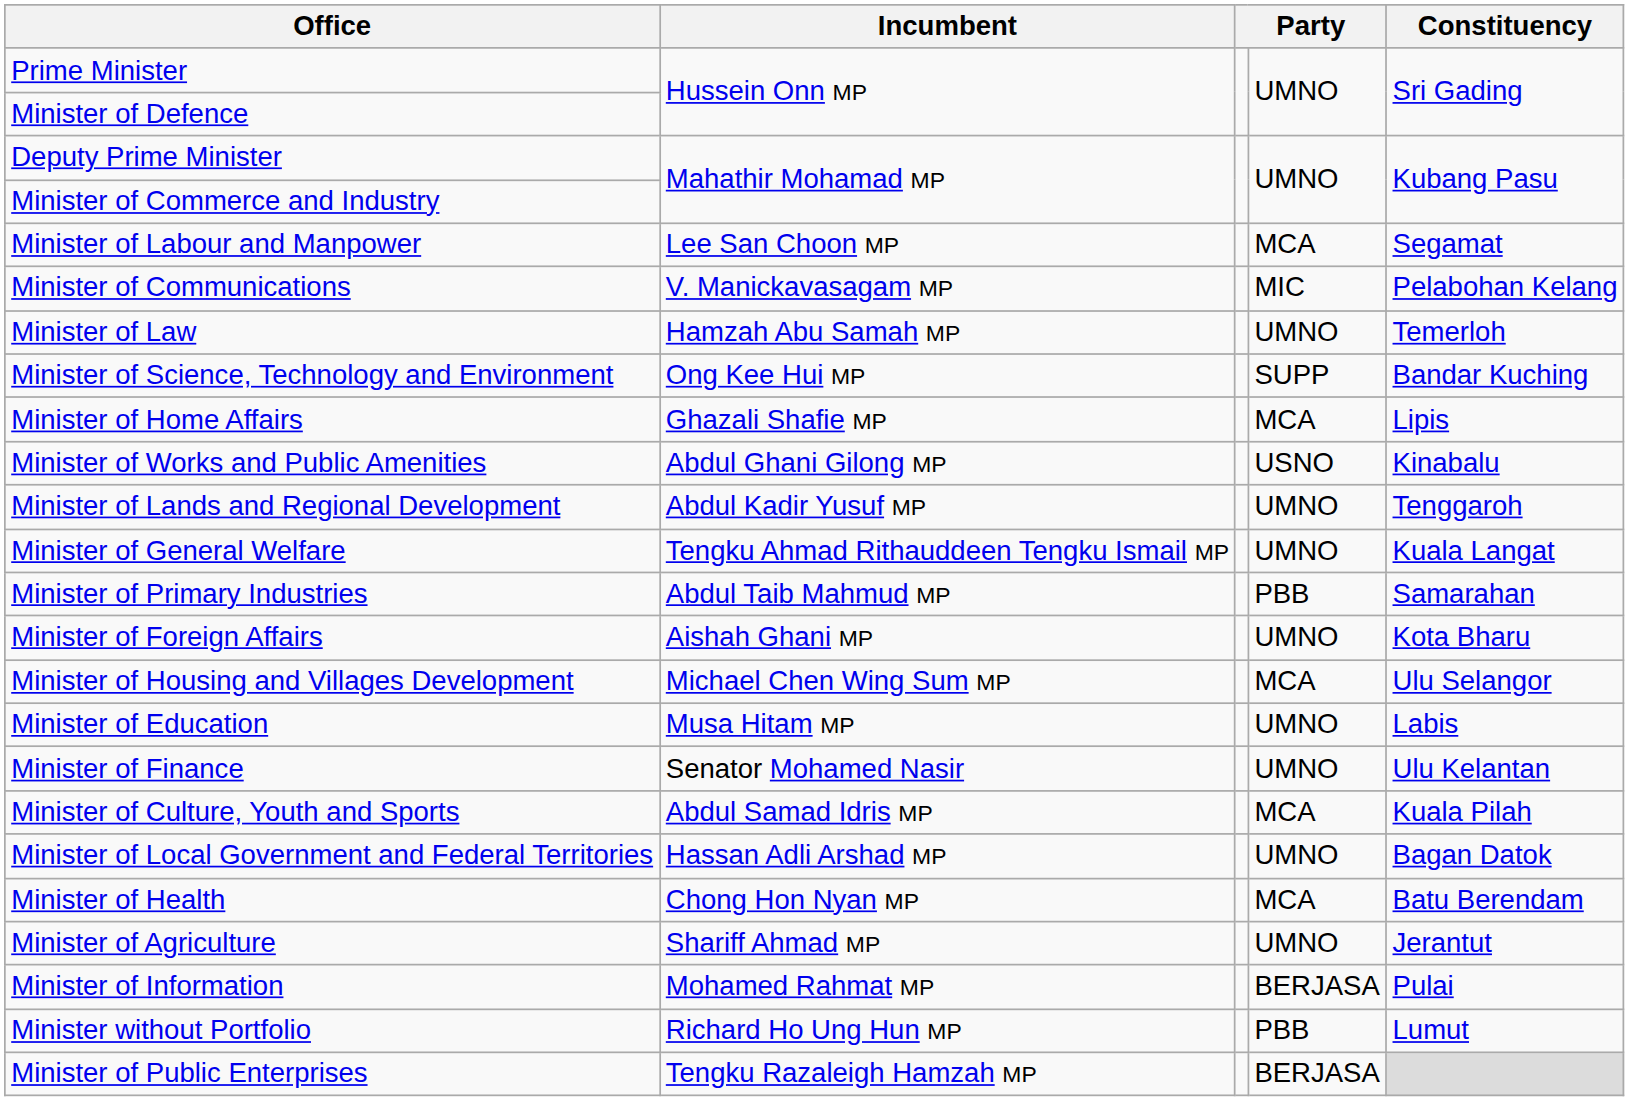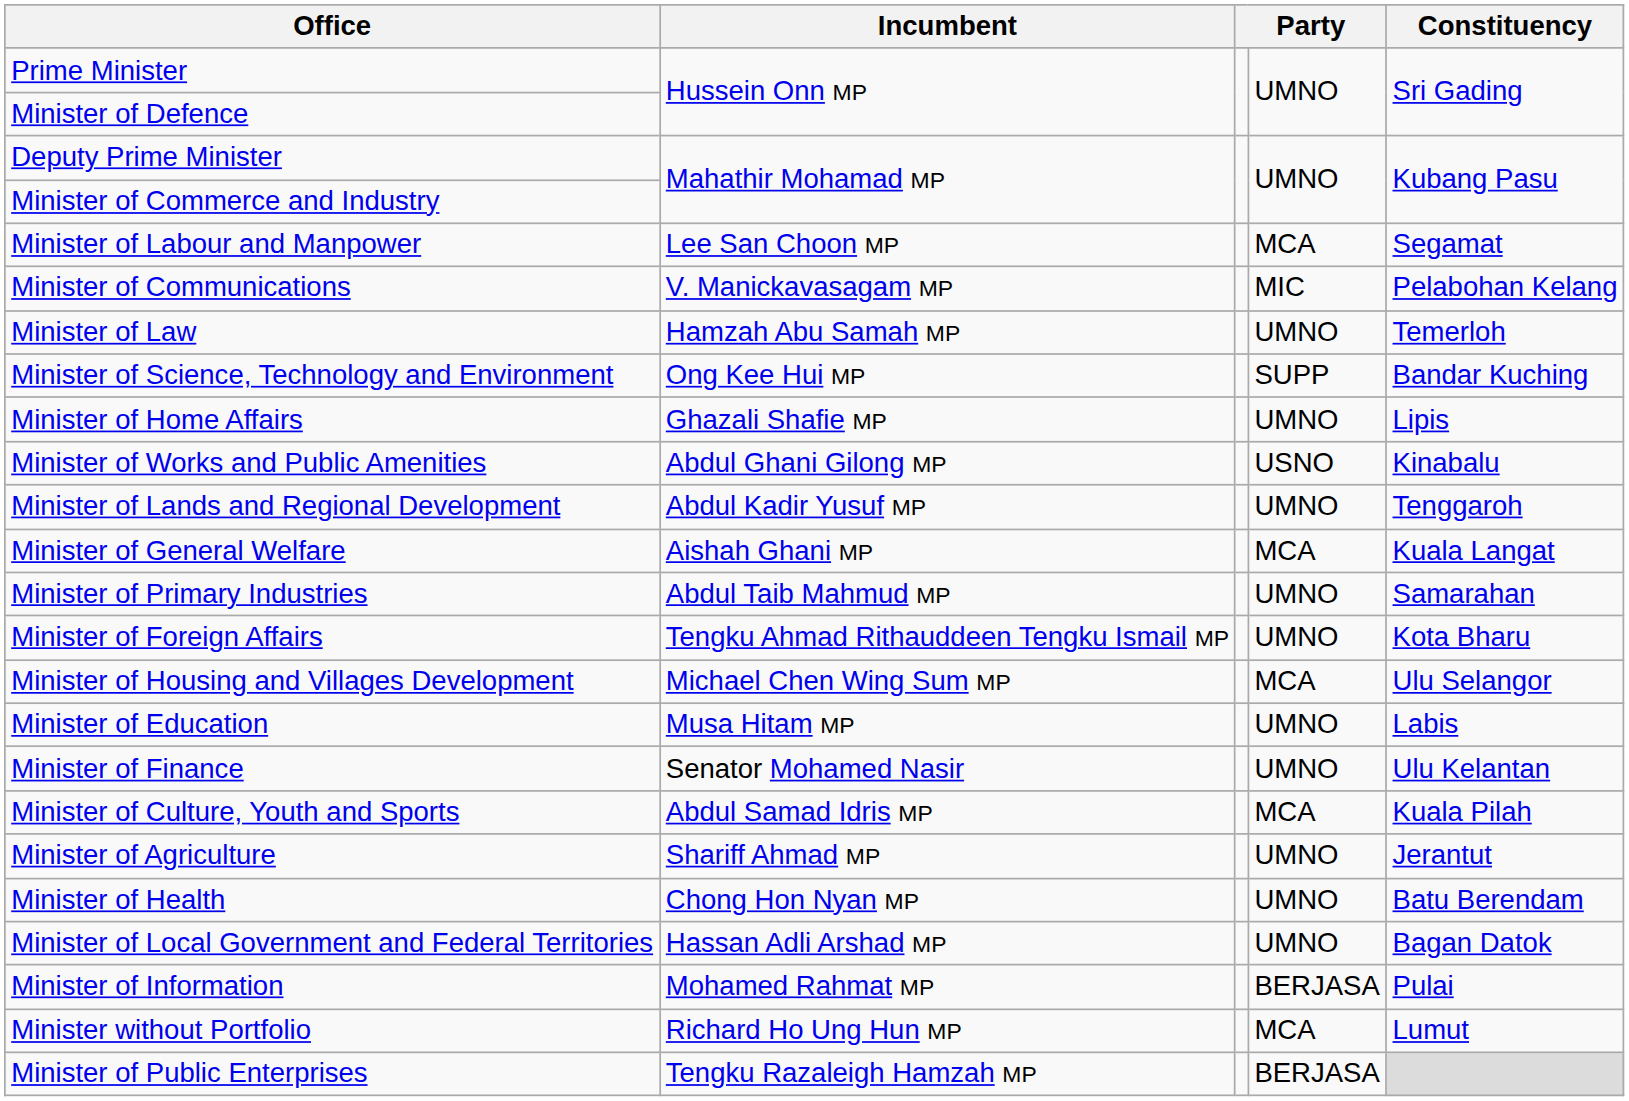Minister of Home Affairs | column 4: MCA -> UMNO
Minister of General Welfare | Incumbent: Tengku Ahmad Rithauddeen Tengku Ismail MP -> Aishah Ghani MP
Minister of General Welfare | column 4: UMNO -> MCA
Minister of Primary Industries | column 4: PBB -> UMNO
Minister of Foreign Affairs | Incumbent: Aishah Ghani MP -> Tengku Ahmad Rithauddeen Tengku Ismail MP
rows swapped: Minister of Local Government and Federal Territories <-> Minister of Agriculture
Minister of Health | column 4: MCA -> UMNO
Minister without Portfolio | column 4: PBB -> MCA
